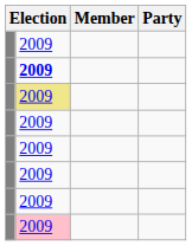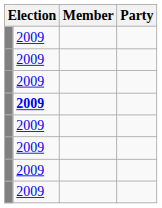row 3 | column 2: bold -> normal
row 4 | column 2: khaki background -> no background
row 5 | column 2: normal -> bold
row 9 | column 2: pink background -> no background
